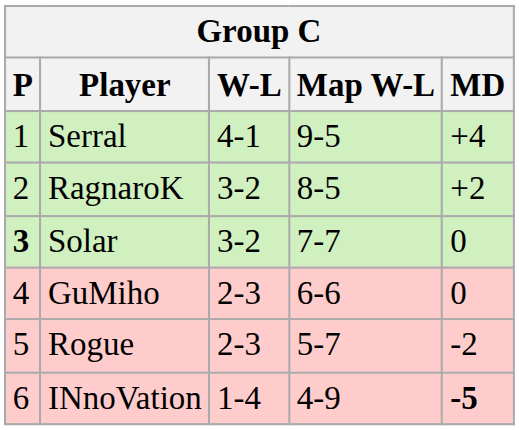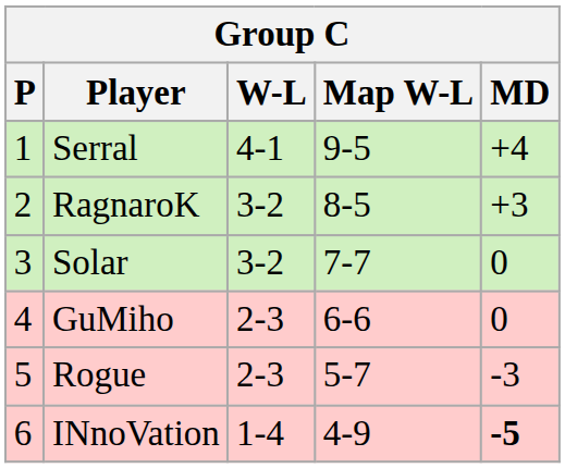RagnaroK | MD: +2 -> +3
Solar | P: bold -> normal
Rogue | MD: -2 -> -3
